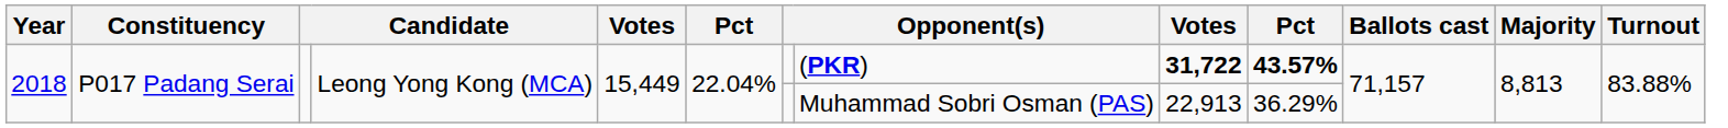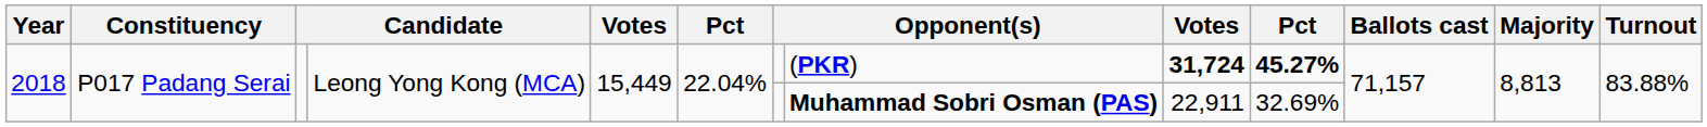row 2 | column 9: 31,722 -> 31,724
row 2 | column 10: 43.57% -> 45.27%
row 3 | column 8: normal -> bold
row 3 | column 9: 22,913 -> 22,911
row 3 | column 10: 36.29% -> 32.69%
